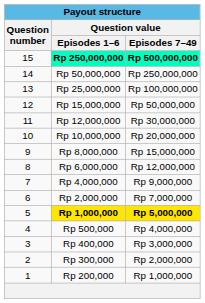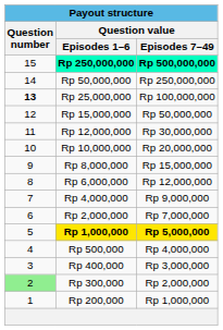Rp 25,000,000 | Question number: normal -> bold
Rp 300,000 | Question number: no background -> lightgreen background
